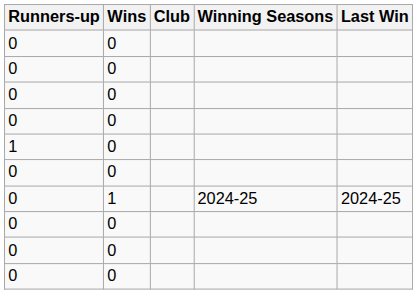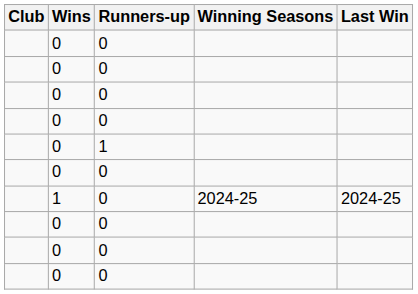columns swapped: Club <-> Runners-up
